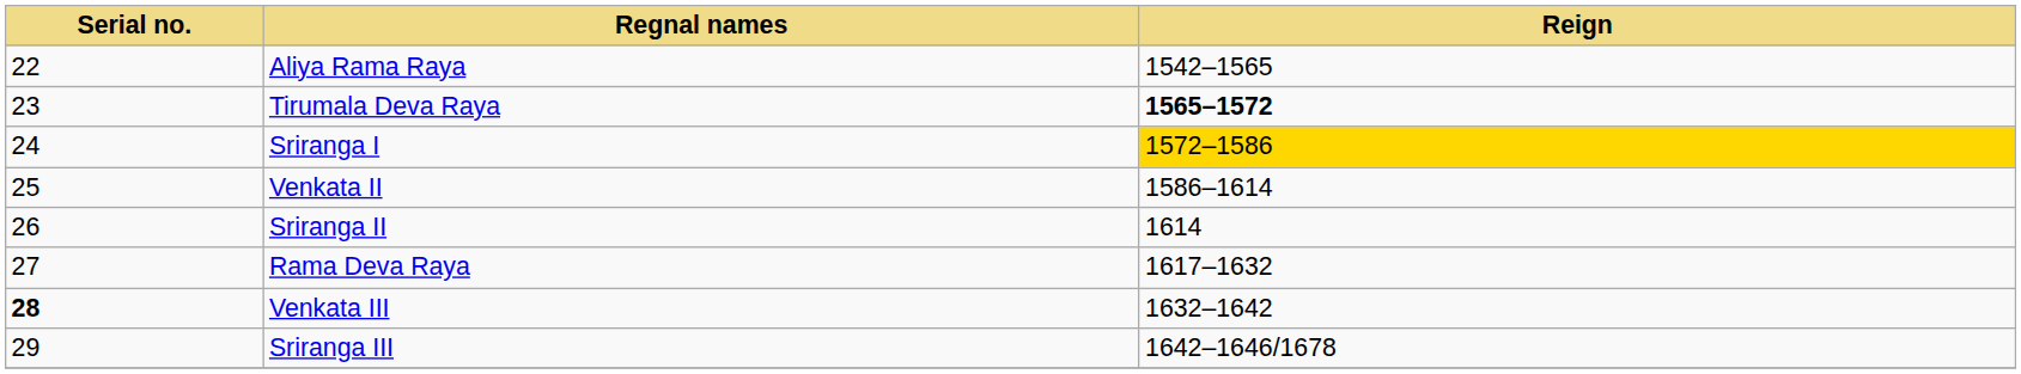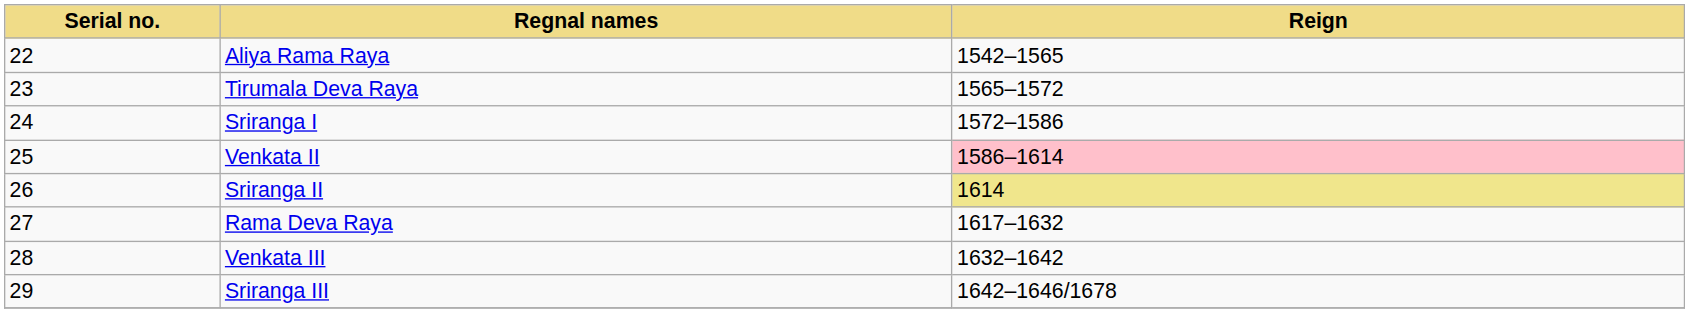Tirumala Deva Raya | Reign: bold -> normal
Sriranga I | Reign: gold background -> no background
Venkata II | Reign: no background -> pink background
Sriranga II | Reign: no background -> khaki background
Venkata III | Serial no.: bold -> normal
